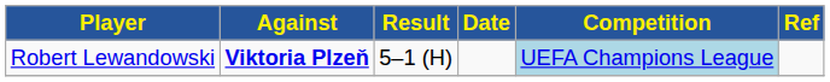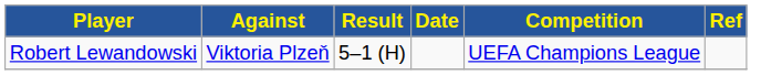Robert Lewandowski | Against: bold -> normal
Robert Lewandowski | Competition: lightblue background -> no background
